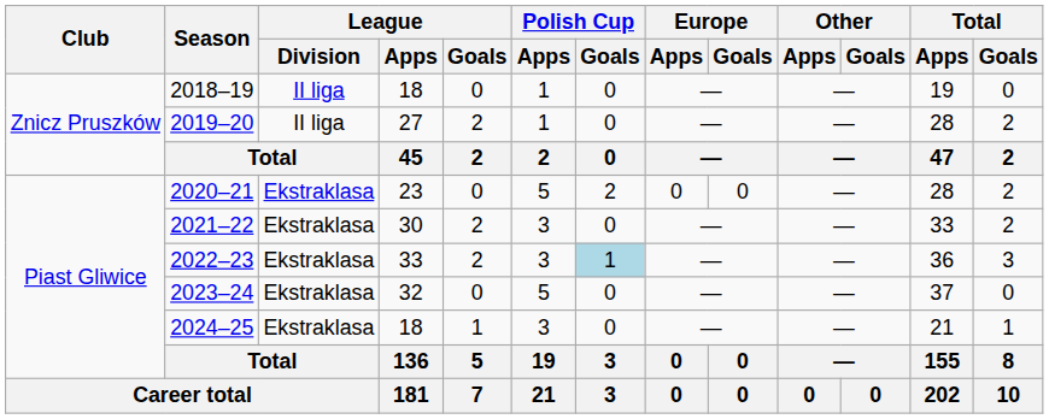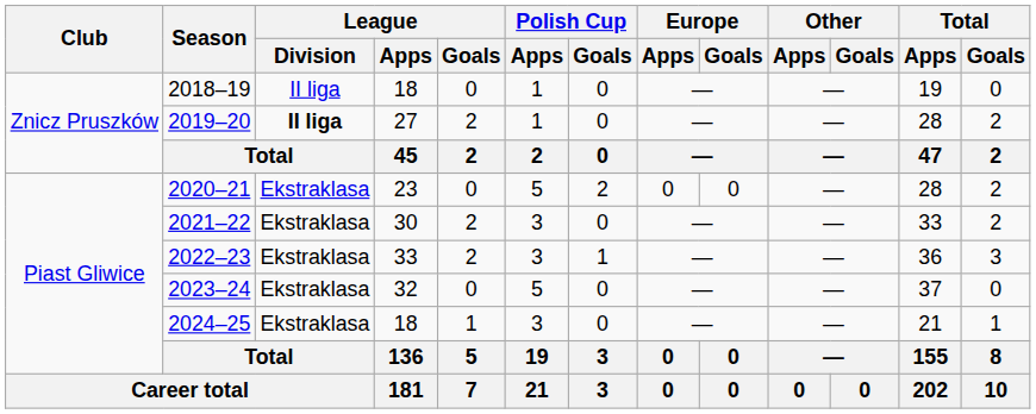2019–20 | League / Division: normal -> bold
2022–23 | Polish Cup / Goals: lightblue background -> no background
